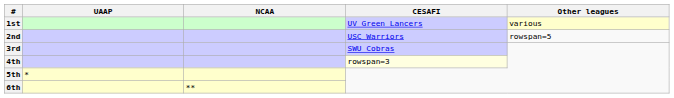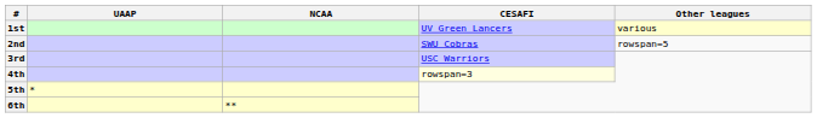2nd | CESAFI: USC Warriors -> SWU Cobras
3rd | CESAFI: SWU Cobras -> USC Warriors
